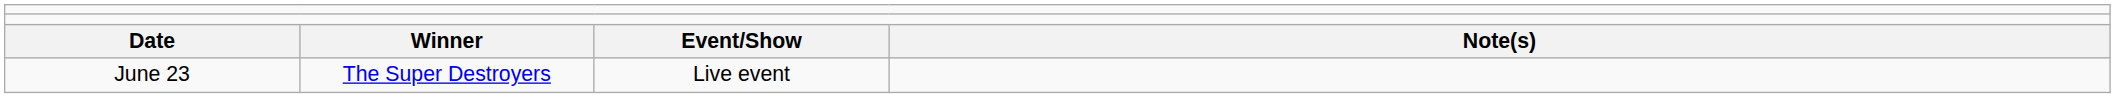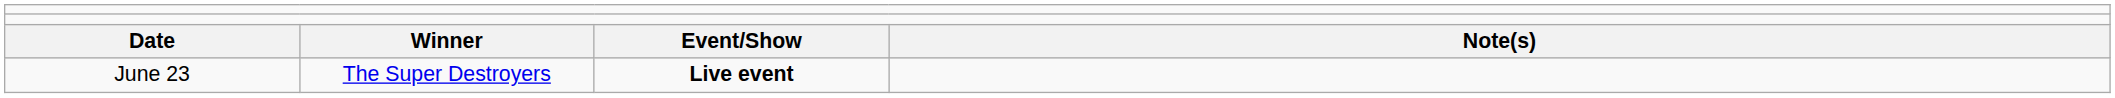June 23 | column 3: normal -> bold
